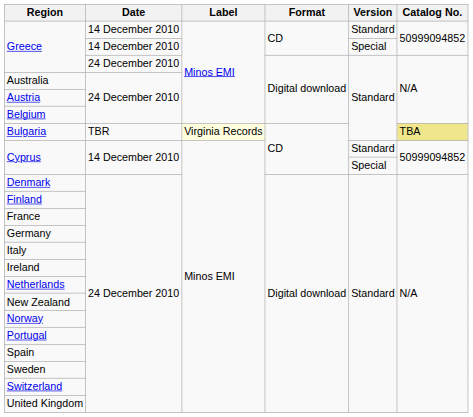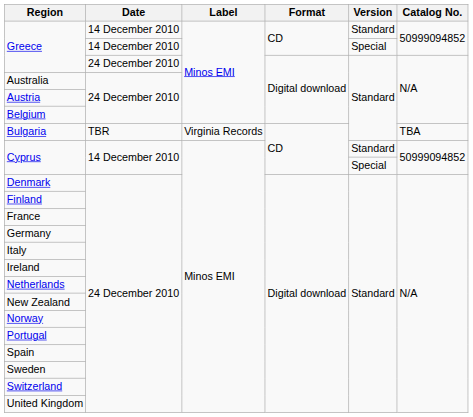Bulgaria | Label: lightyellow background -> no background
Bulgaria | Catalog No.: khaki background -> no background
